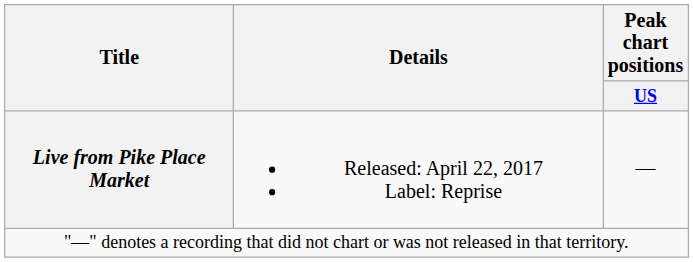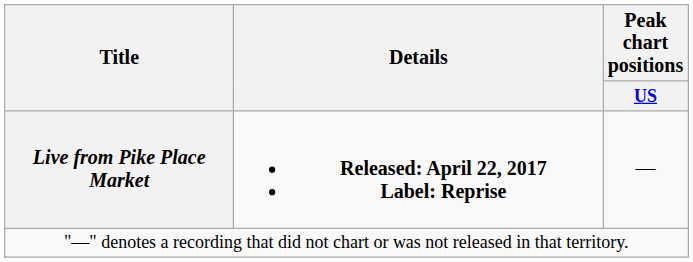Live from Pike Place Market | Details: normal -> bold
